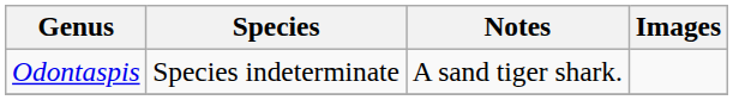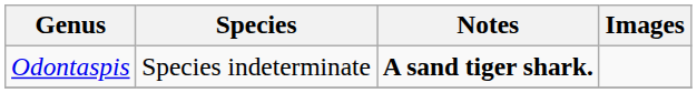Odontaspis | Notes: normal -> bold
